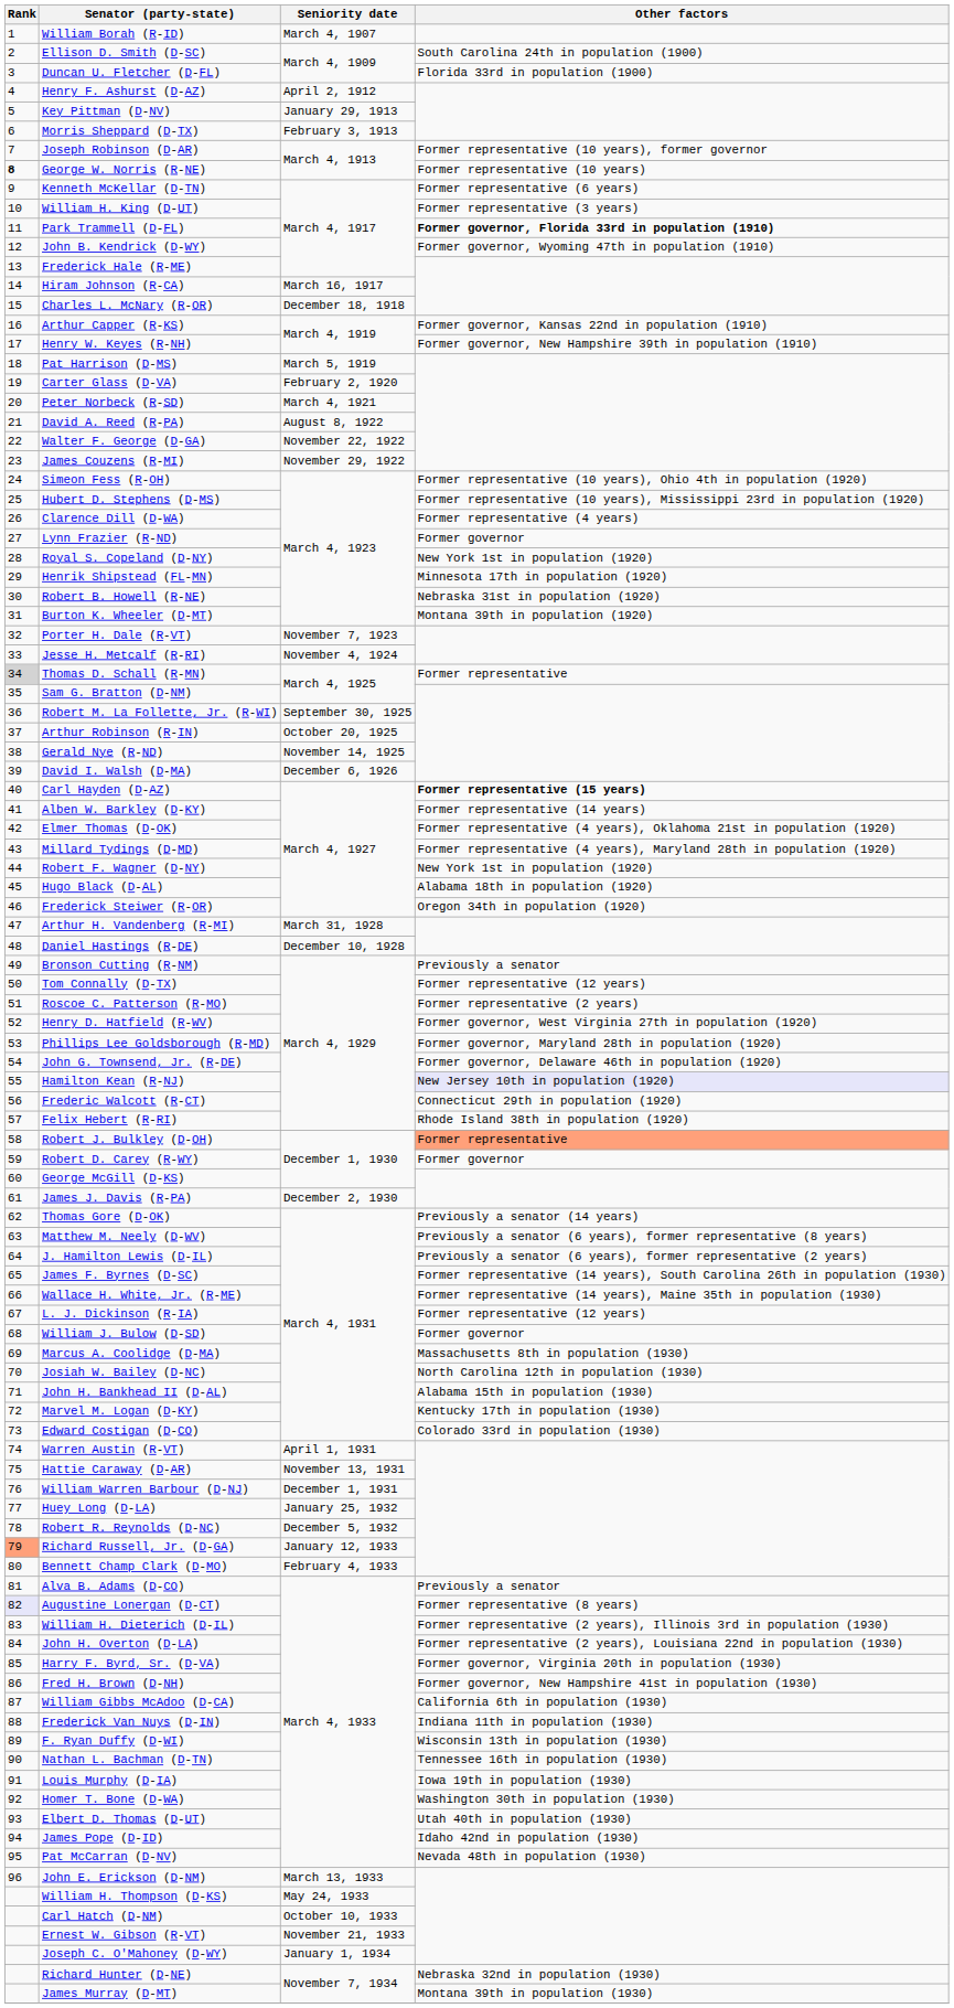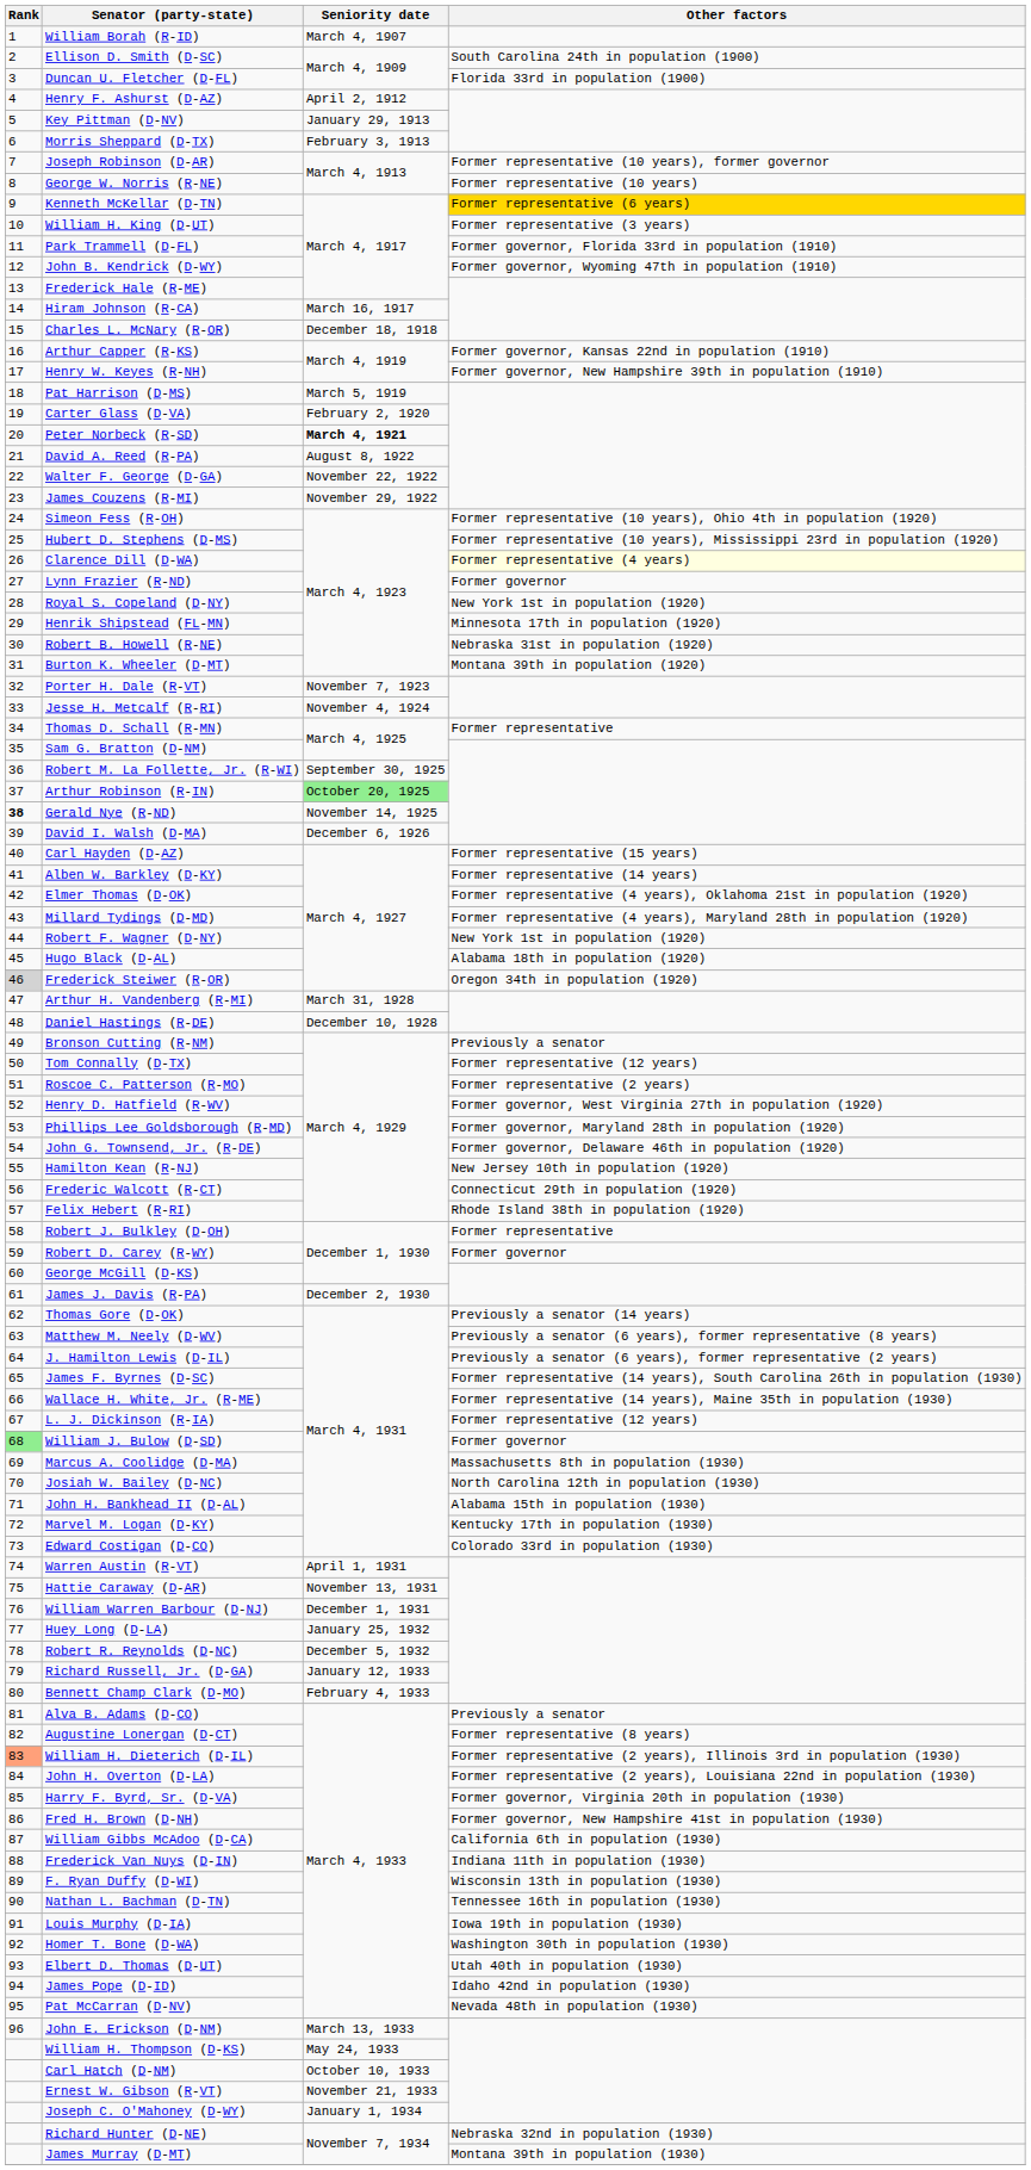George W. Norris (R-NE) | Rank: bold -> normal
Kenneth McKellar (D-TN) | Other factors: no background -> gold background
Park Trammell (D-FL) | Other factors: bold -> normal
Peter Norbeck (R-SD) | Seniority date: normal -> bold
Clarence Dill (D-WA) | Other factors: no background -> lightyellow background
Thomas D. Schall (R-MN) | Rank: lightgrey background -> no background
Arthur Robinson (R-IN) | Seniority date: no background -> lightgreen background
Gerald Nye (R-ND) | Rank: normal -> bold
Carl Hayden (D-AZ) | Other factors: bold -> normal
Frederick Steiwer (R-OR) | Rank: no background -> lightgrey background
Hamilton Kean (R-NJ) | Other factors: lavender background -> no background
Robert J. Bulkley (D-OH) | Other factors: lightsalmon background -> no background
William J. Bulow (D-SD) | Rank: no background -> lightgreen background
Richard Russell, Jr. (D-GA) | Rank: lightsalmon background -> no background
Augustine Lonergan (D-CT) | Rank: lavender background -> no background
William H. Dieterich (D-IL) | Rank: no background -> lightsalmon background
